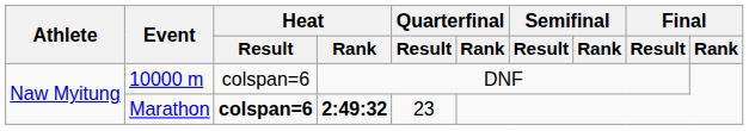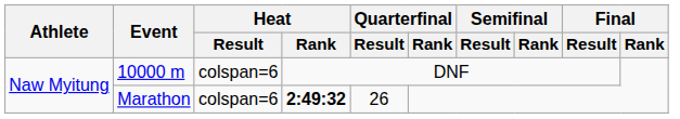Marathon | Heat / Result: bold -> normal
Marathon | Quarterfinal / Result: 23 -> 26
